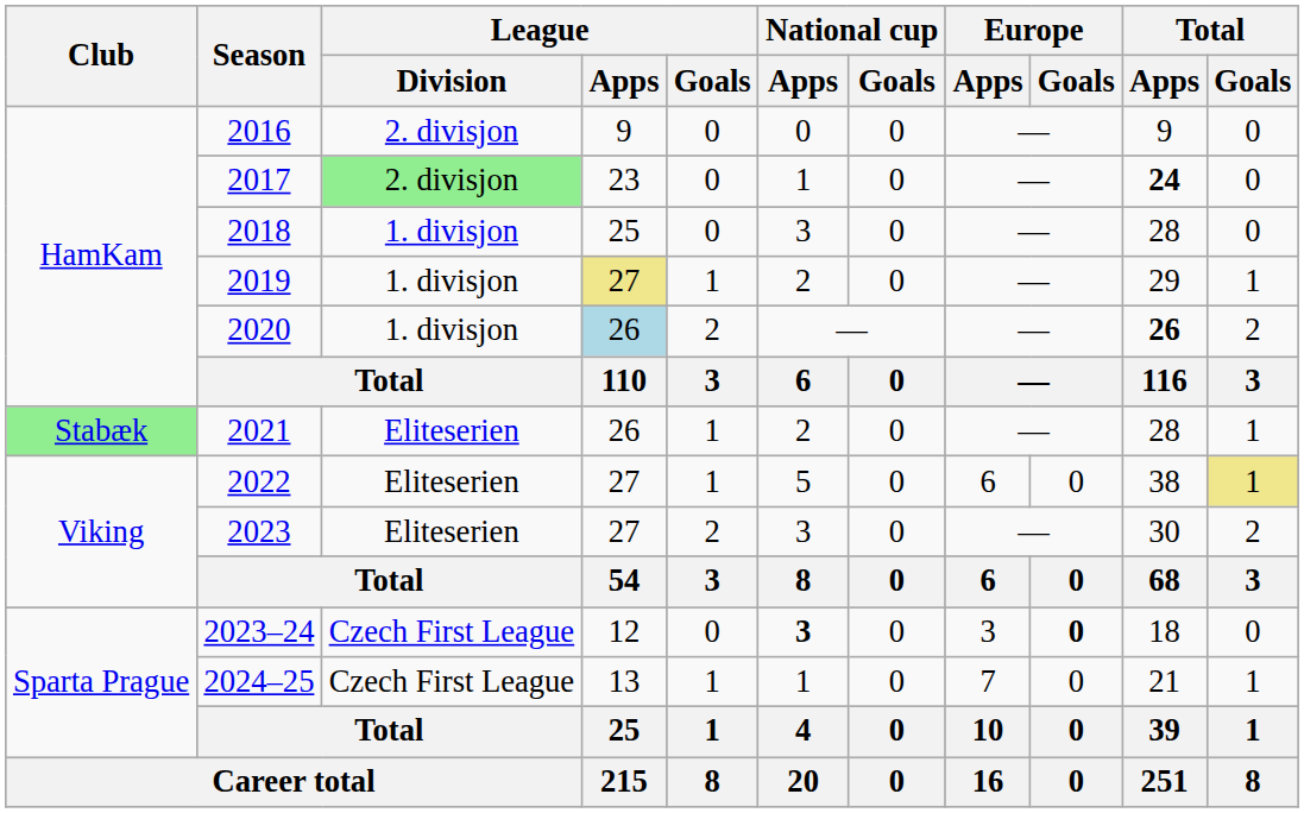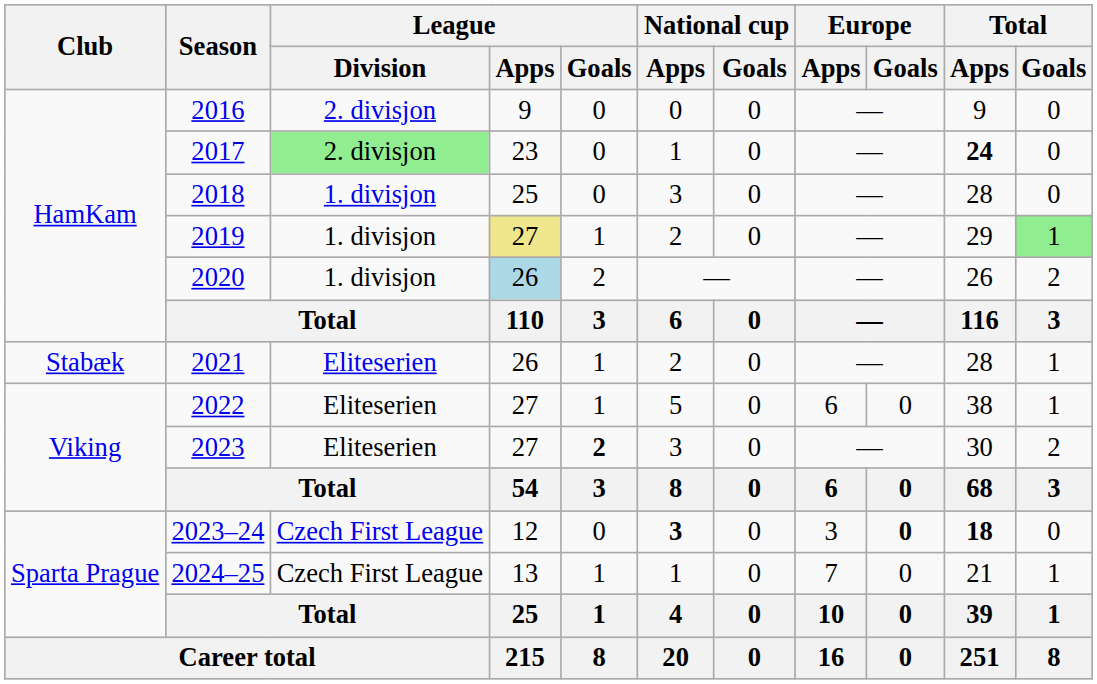2019 | Total / Goals: no background -> lightgreen background
2020 | Total / Apps: bold -> normal
2021 | Club: lightgreen background -> no background
2022 | Total / Goals: khaki background -> no background
2023 | League / Goals: normal -> bold
2023–24 | Total / Apps: normal -> bold
